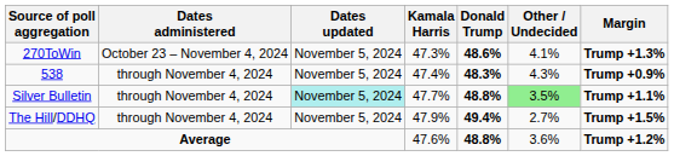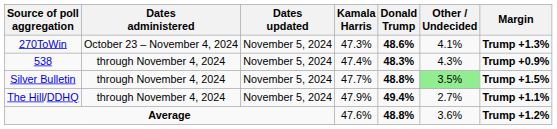Silver Bulletin | Dates updated: paleturquoise background -> no background
Silver Bulletin | Margin: Trump +1.1% -> Trump +1.5%
The Hill/DDHQ | Margin: Trump +1.5% -> Trump +1.1%
